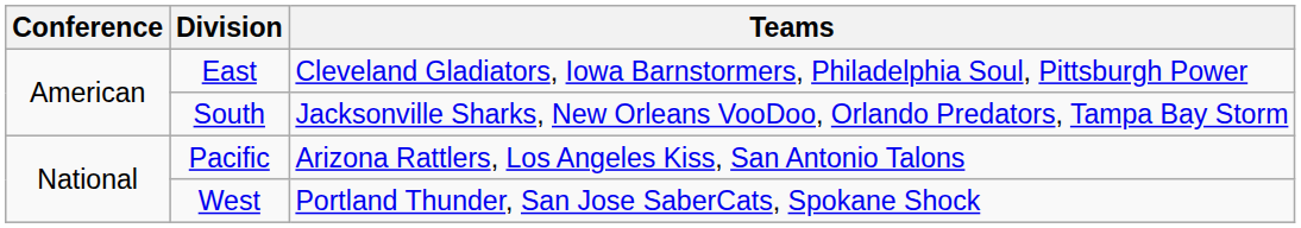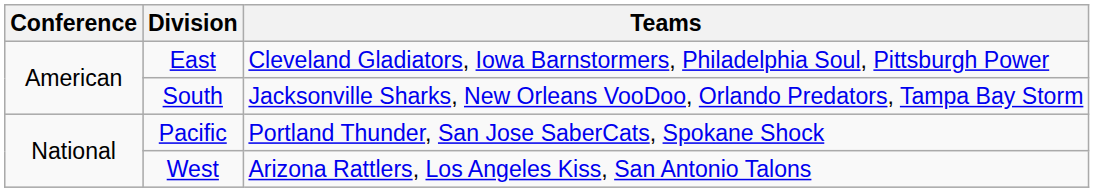Pacific | Teams: Arizona Rattlers, Los Angeles Kiss, San Antonio Talons -> Portland Thunder, San Jose SaberCats, Spokane Shock
West | Teams: Portland Thunder, San Jose SaberCats, Spokane Shock -> Arizona Rattlers, Los Angeles Kiss, San Antonio Talons
